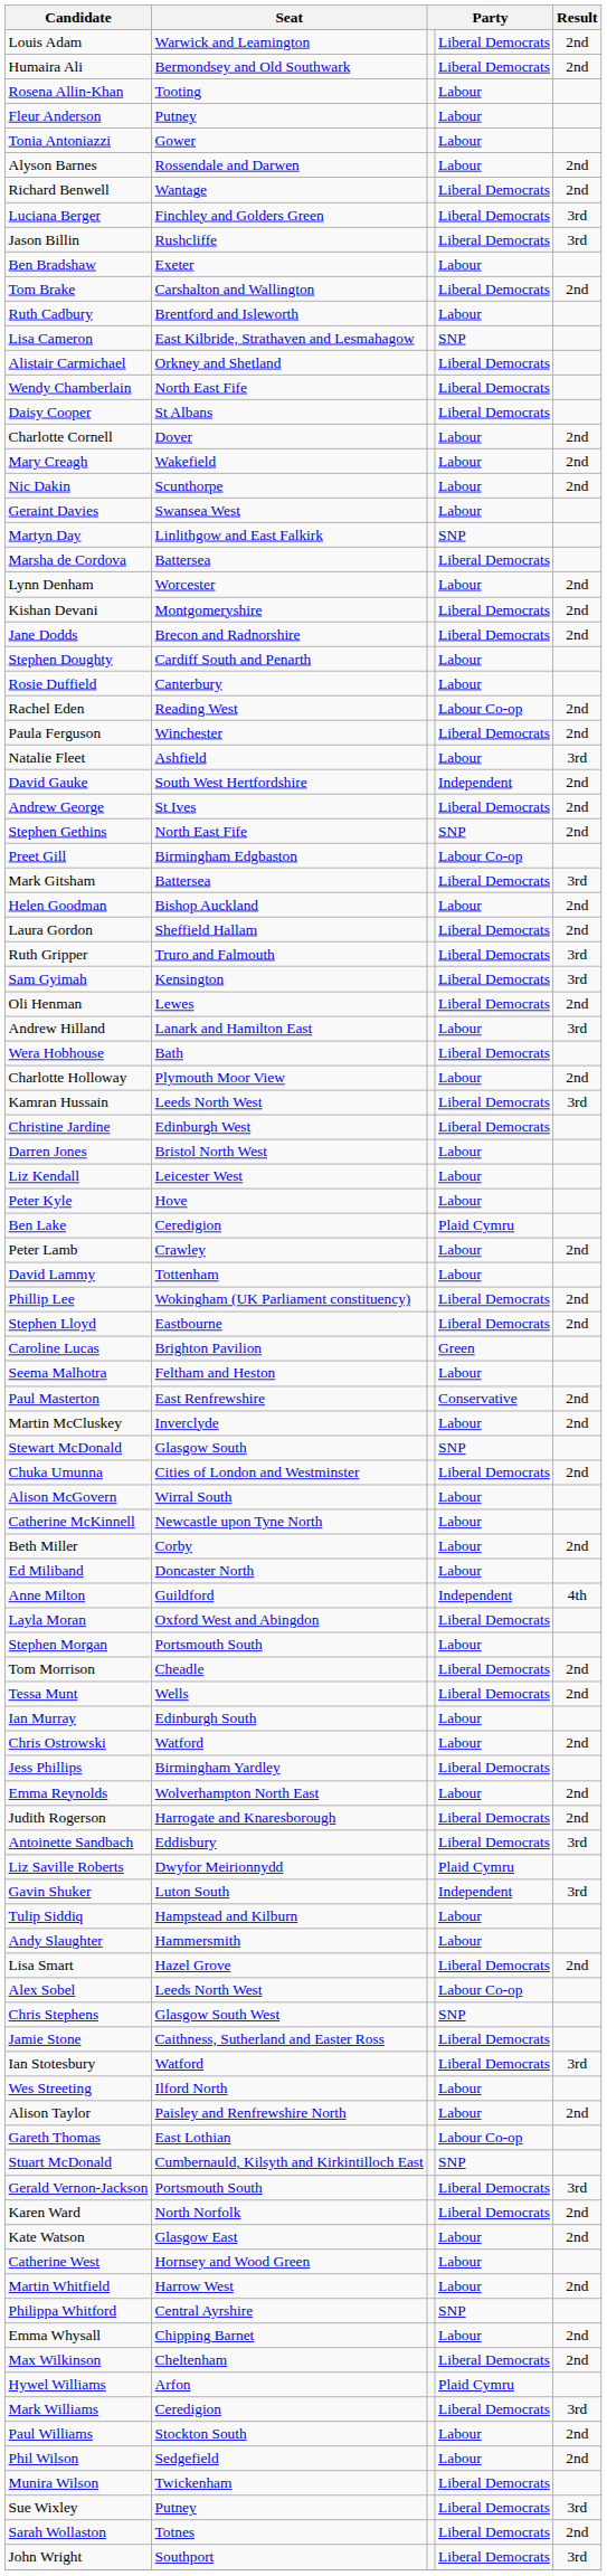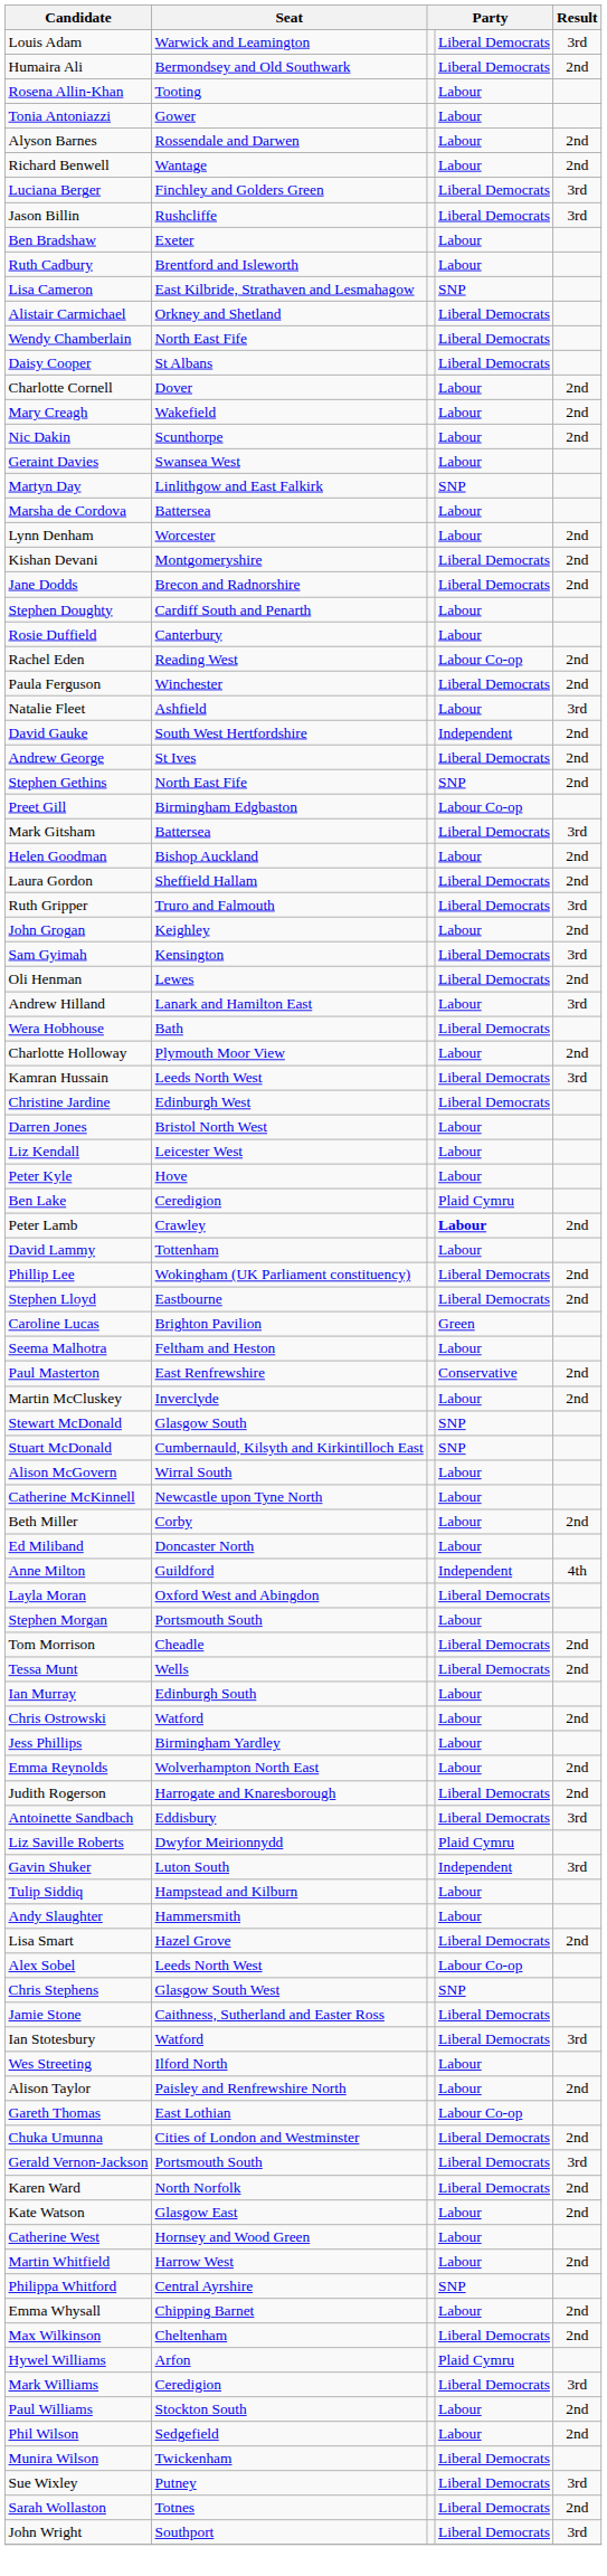Louis Adam | Result: 2nd -> 3rd
- row: Fleur Anderson | Putney | Labour
Richard Benwell | column 4: Liberal Democrats -> Labour
- row: Tom Brake | Carshalton and Wallington | Liberal Democrats | 2nd
Marsha de Cordova | column 4: Liberal Democrats -> Labour
+ row: John Grogan | Keighley | Labour | 2nd
Peter Lamb | column 4: normal -> bold
rows swapped: Stuart McDonald <-> Chuka Umunna
Jess Phillips | column 4: Liberal Democrats -> Labour
